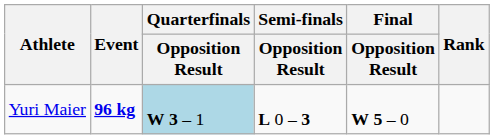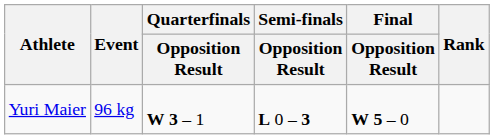Yuri Maier | Event: bold -> normal
Yuri Maier | Quarterfinals / Opposition Result: lightblue background -> no background
